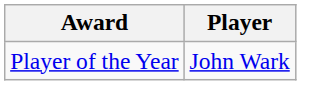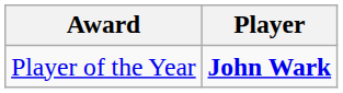Player of the Year | Player: normal -> bold
